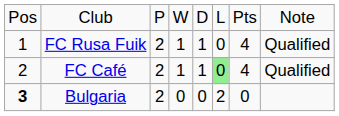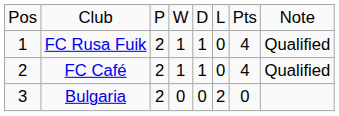FC Café | column 6: lightgreen background -> no background
Bulgaria | column 1: bold -> normal
